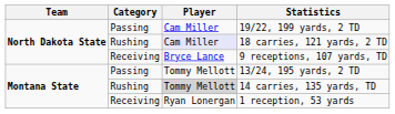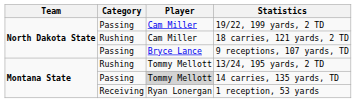18 carries, 121 yards, 2 TD | Player: lavender background -> no background
9 receptions, 107 yards, TD | Category: Receiving -> Passing
13/24, 195 yards, 2 TD | Category: Passing -> Rushing
14 carries, 135 yards, TD | Category: Rushing -> Passing
